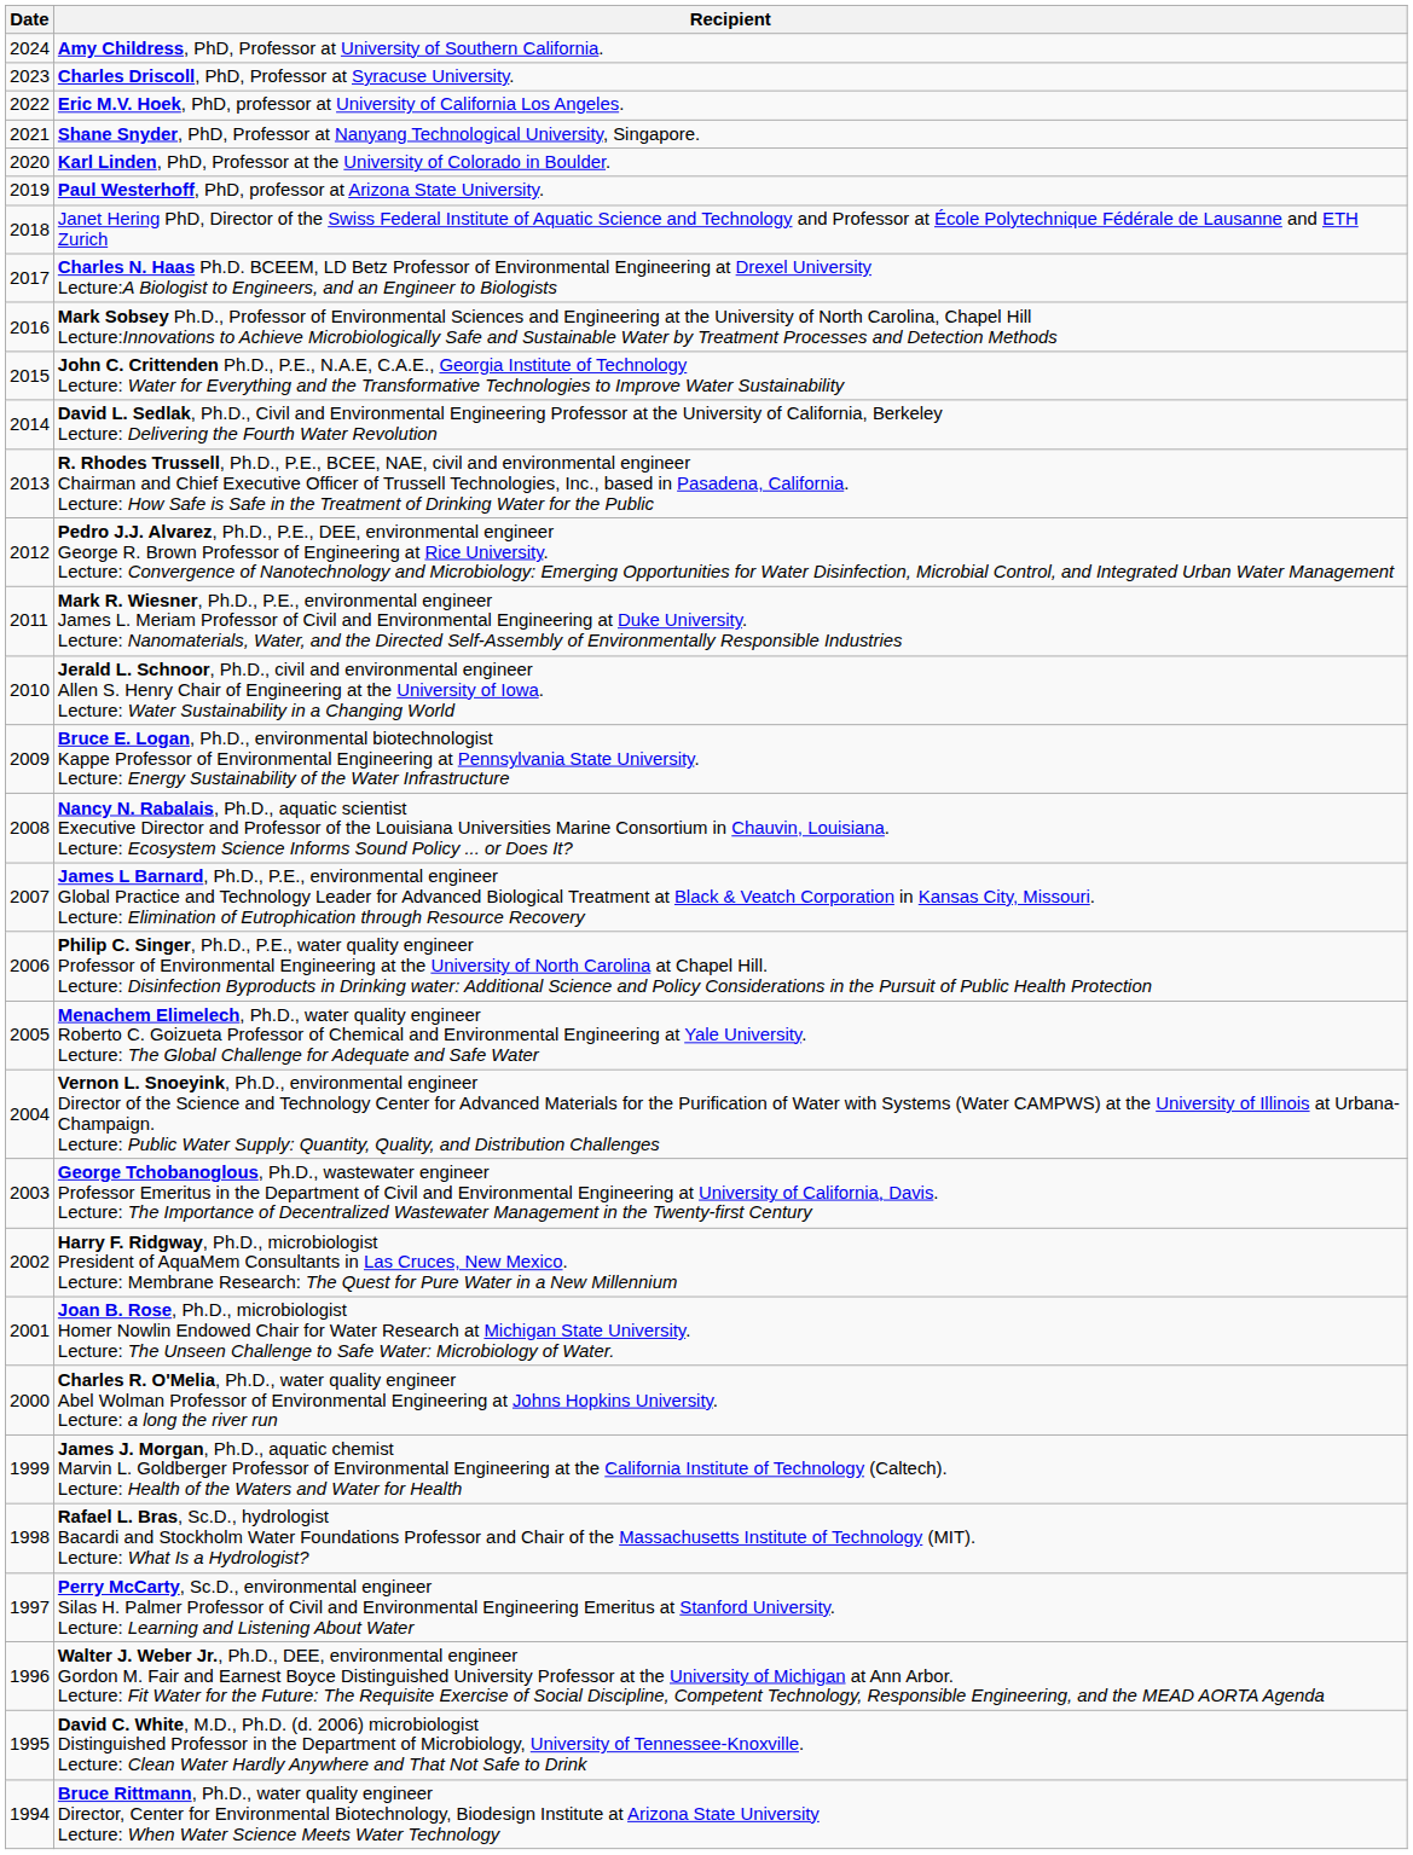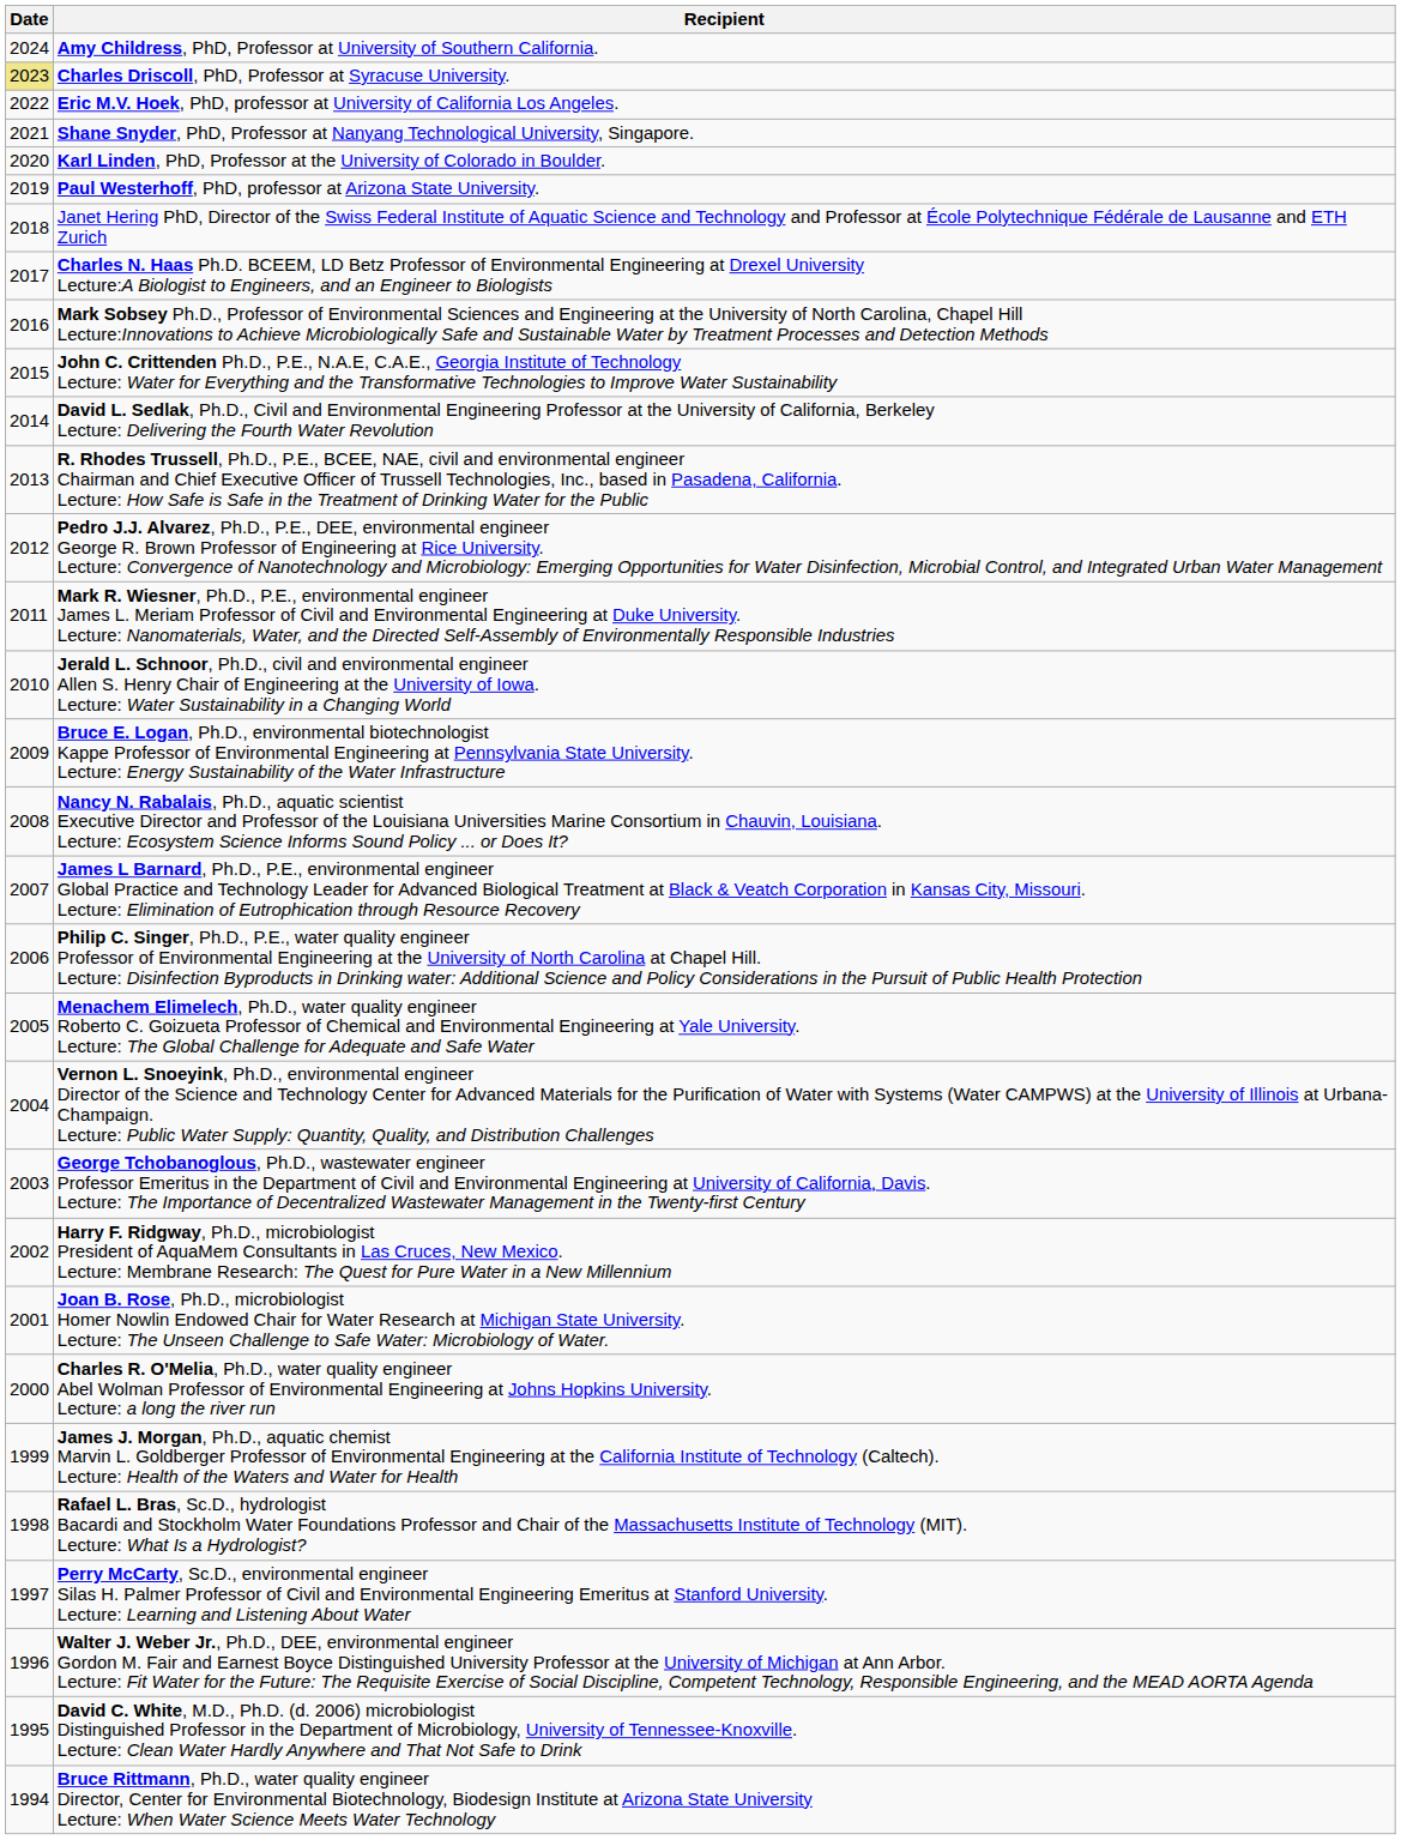Charles Driscoll, PhD, Professor at Syracuse University. | Date: no background -> khaki background
